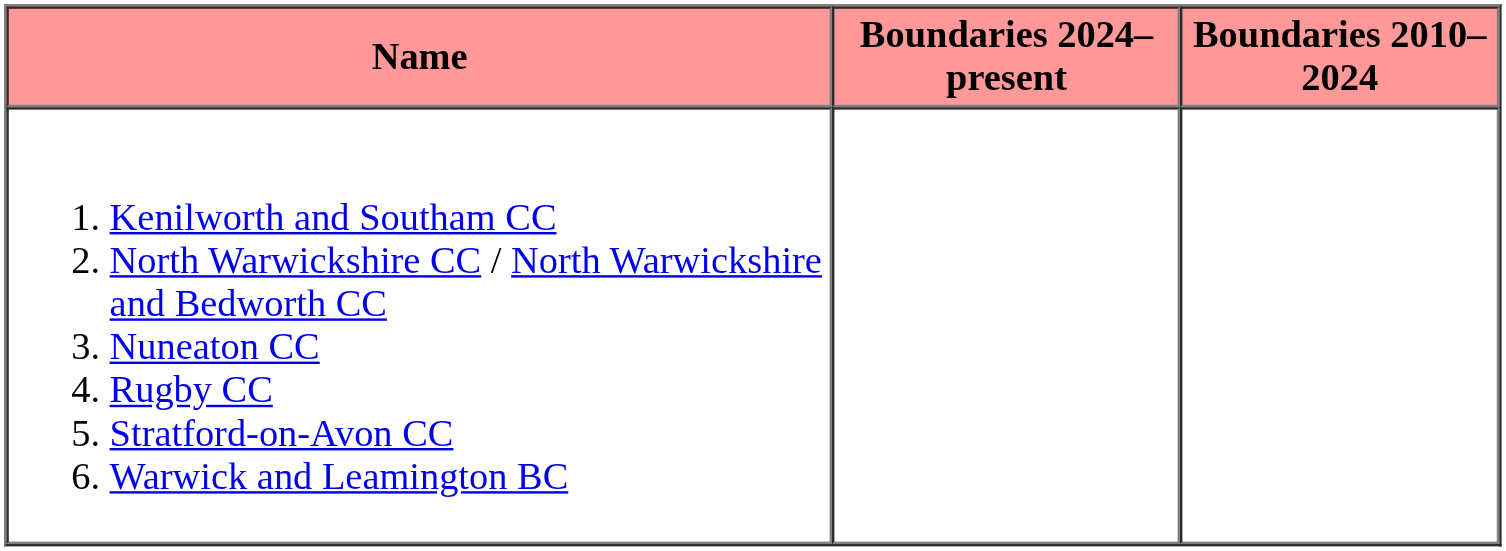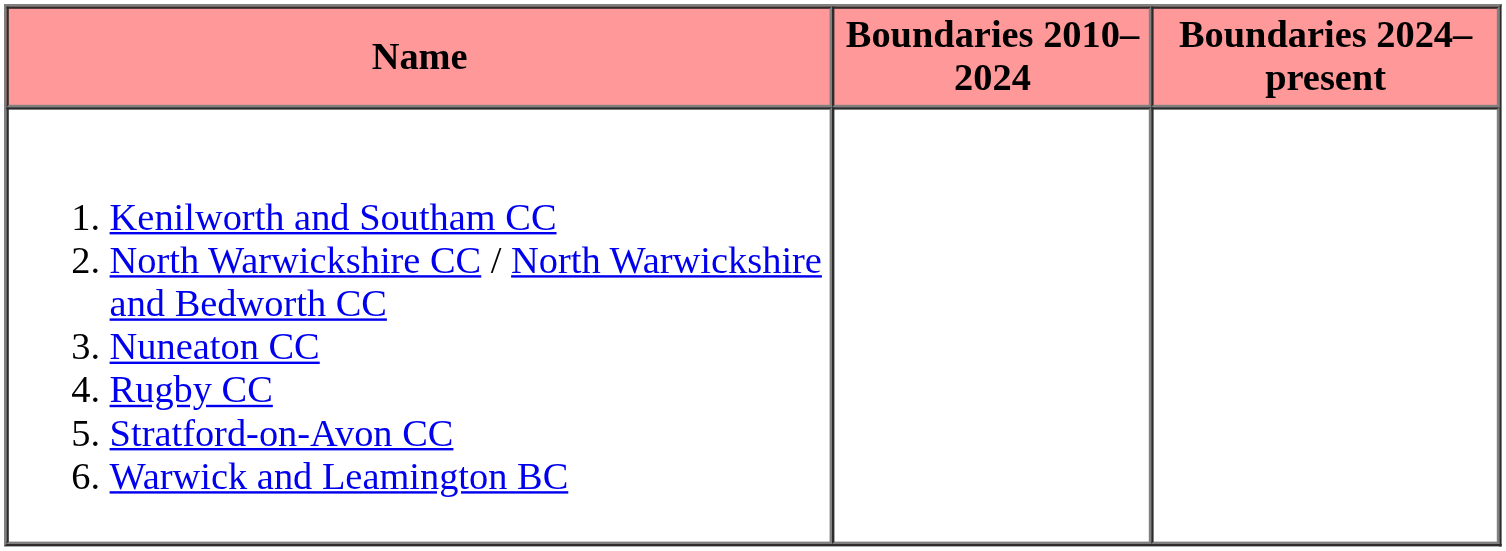columns swapped: Boundaries 2010–2024 <-> Boundaries 2024–present
